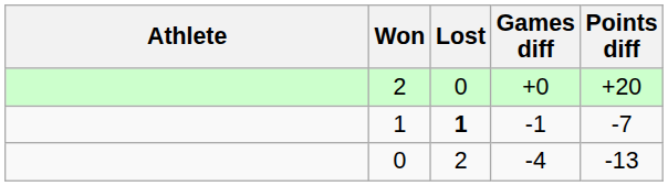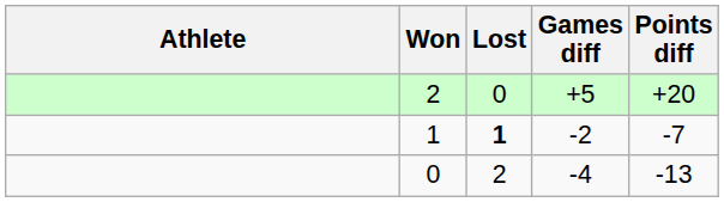row 2 | Games diff: +0 -> +5
row 3 | Games diff: -1 -> -2
